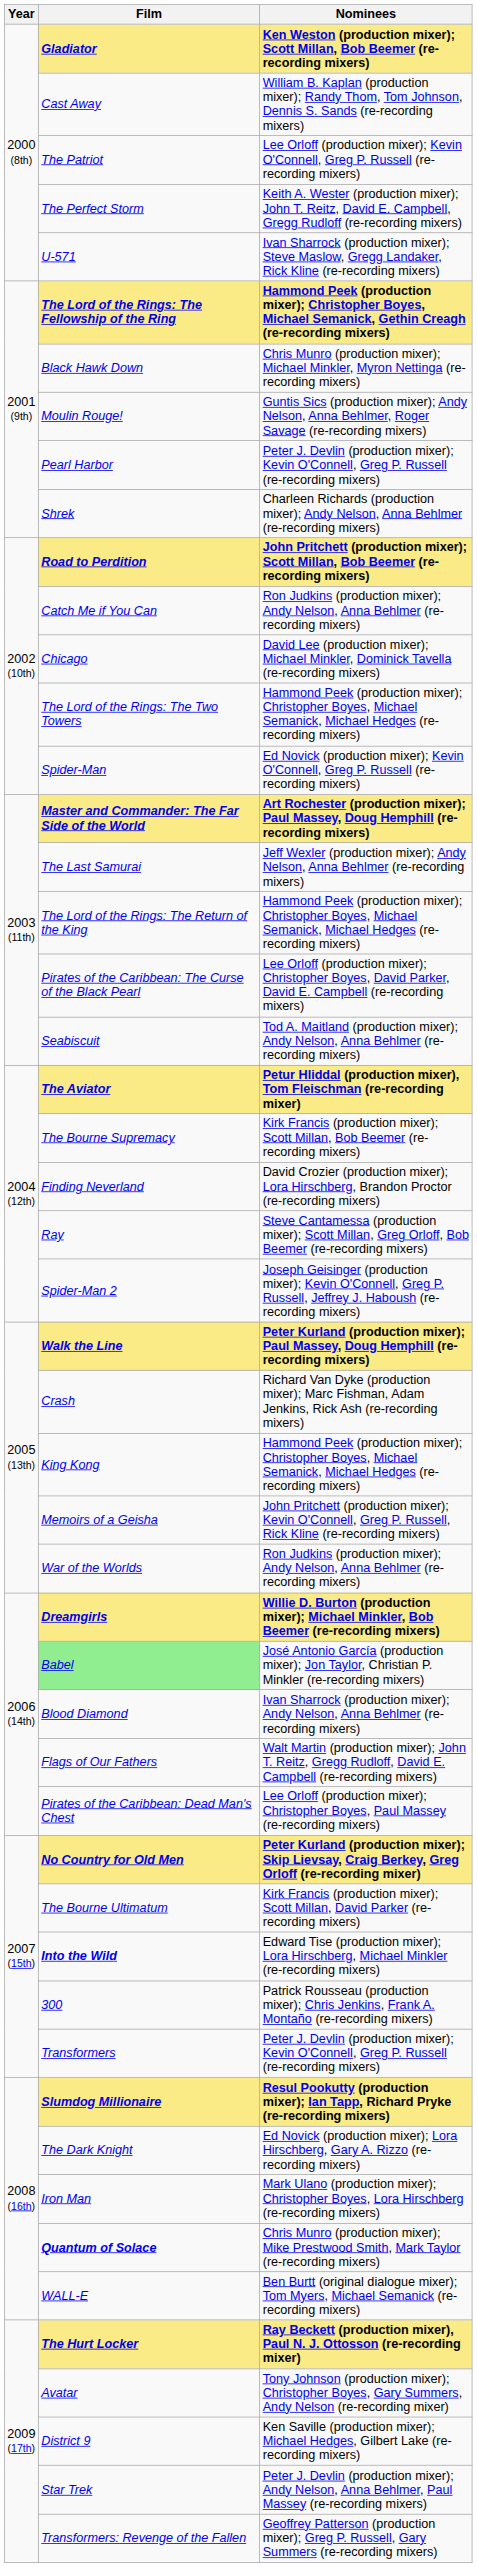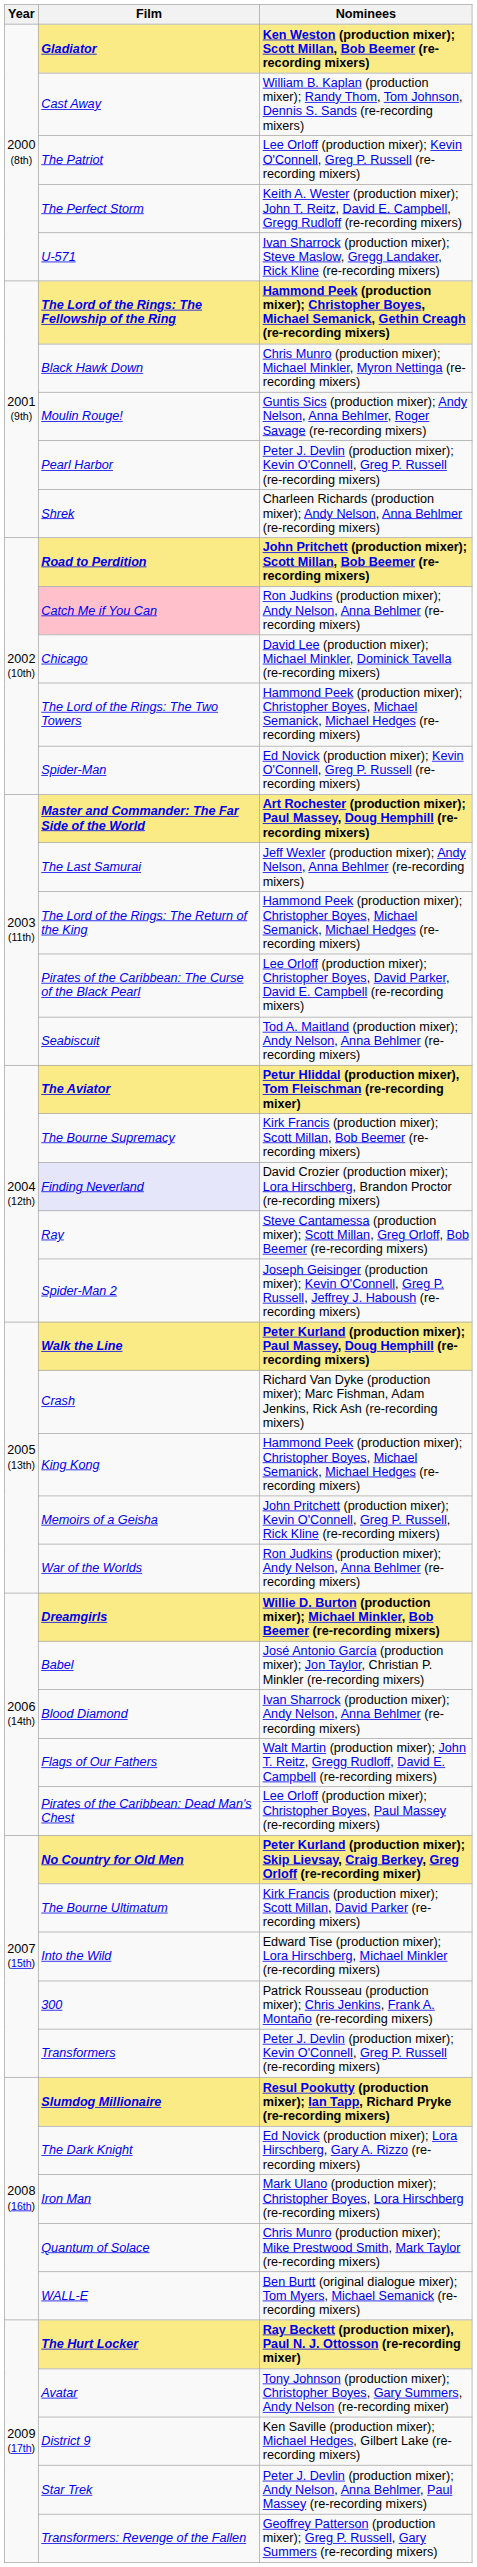Catch Me if You Can | Film: no background -> pink background
Finding Neverland | Film: no background -> lavender background
Babel | Film: lightgreen background -> no background
Into the Wild | Film: bold -> normal
Quantum of Solace | Film: bold -> normal
